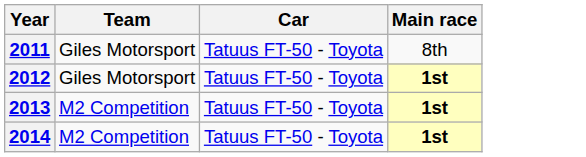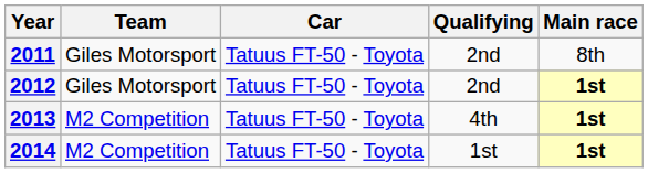+ column: Qualifying | 2nd | 2nd | 4th | 1st
